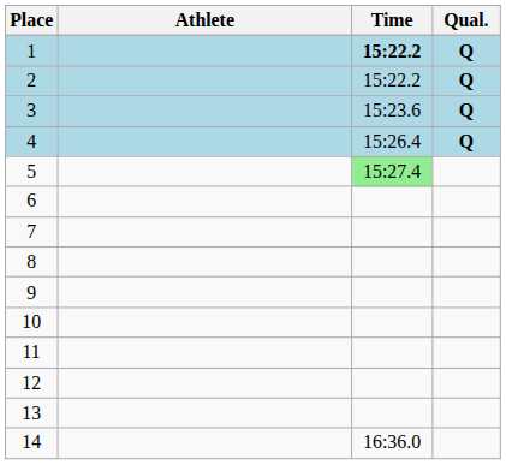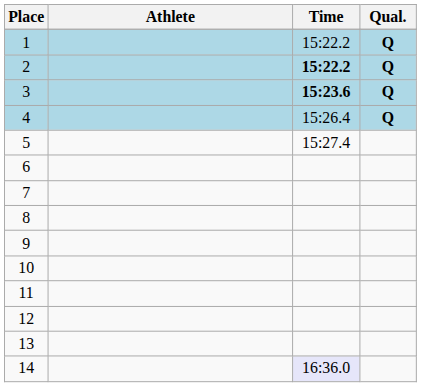1 | Time: bold -> normal
2 | Time: normal -> bold
3 | Time: normal -> bold
5 | Time: lightgreen background -> no background
14 | Time: no background -> lavender background
